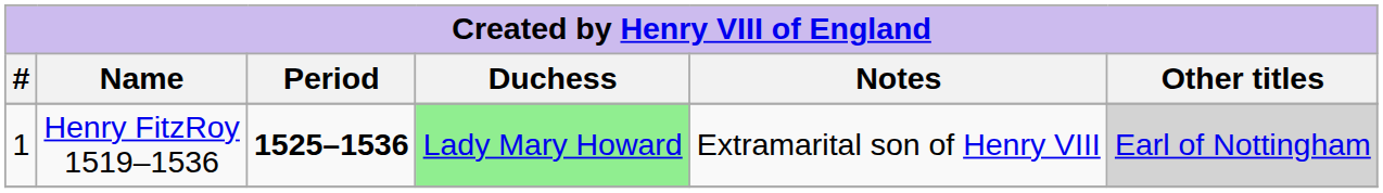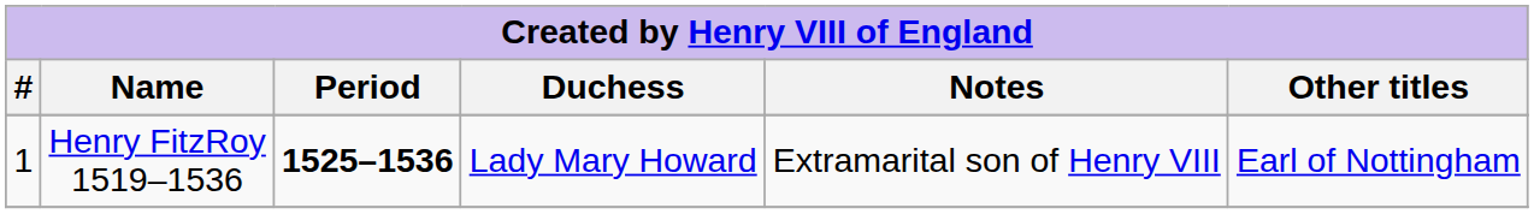Henry FitzRoy 1519–1536 | Duchess: lightgreen background -> no background
Henry FitzRoy 1519–1536 | Other titles: lightgrey background -> no background
